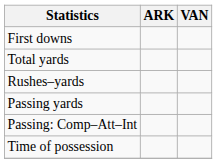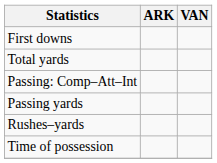rows swapped: Rushes–yards <-> Passing: Comp–Att–Int
